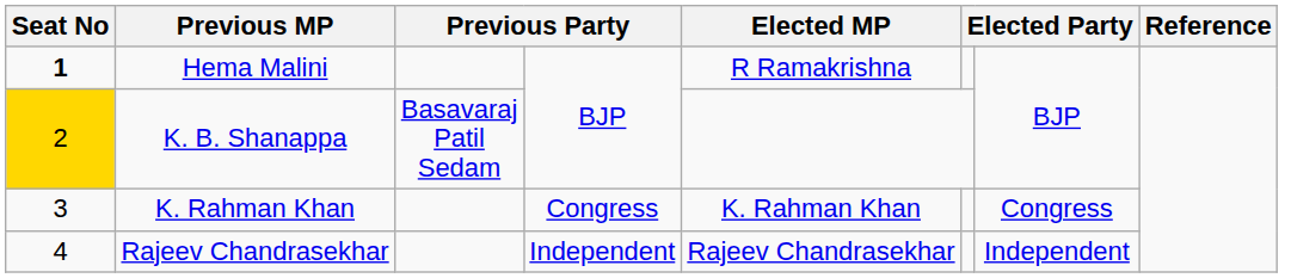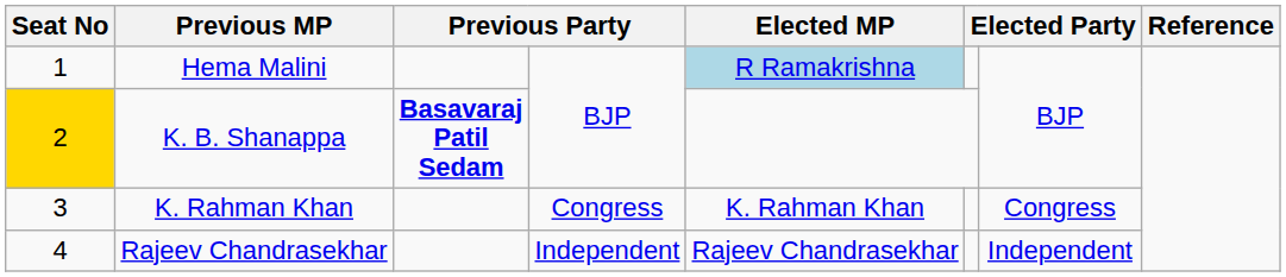Hema Malini | Seat No: bold -> normal
Hema Malini | Elected MP: no background -> lightblue background
K. B. Shanappa | column 3: normal -> bold
